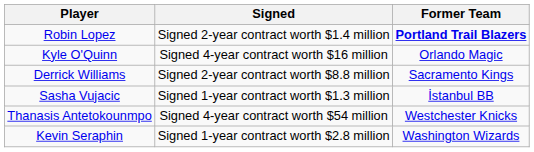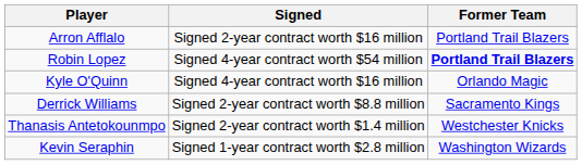+ row: Arron Afflalo | Signed 2-year contract worth $16 million | Portland Trail Blazers
Robin Lopez | Signed: Signed 2-year contract worth $1.4 million -> Signed 4-year contract worth $54 million
- row: Sasha Vujacic | Signed 1-year contract worth $1.3 million | İstanbul BB
Thanasis Antetokounmpo | Signed: Signed 4-year contract worth $54 million -> Signed 2-year contract worth $1.4 million
